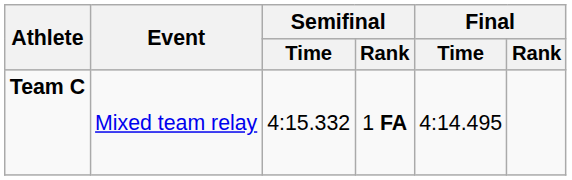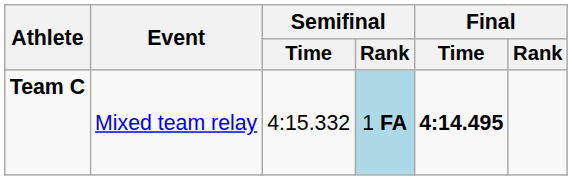Team C | Semifinal / Rank: no background -> lightblue background
Team C | Final / Time: normal -> bold
